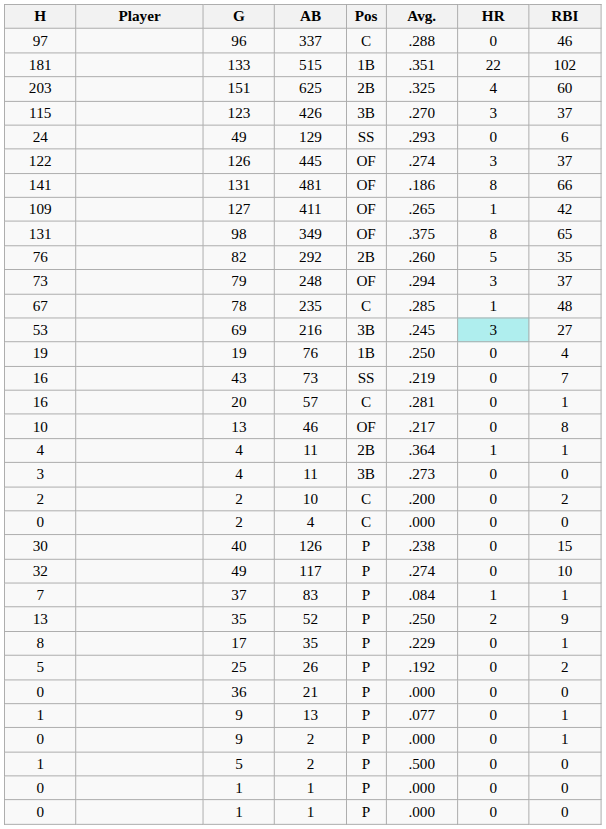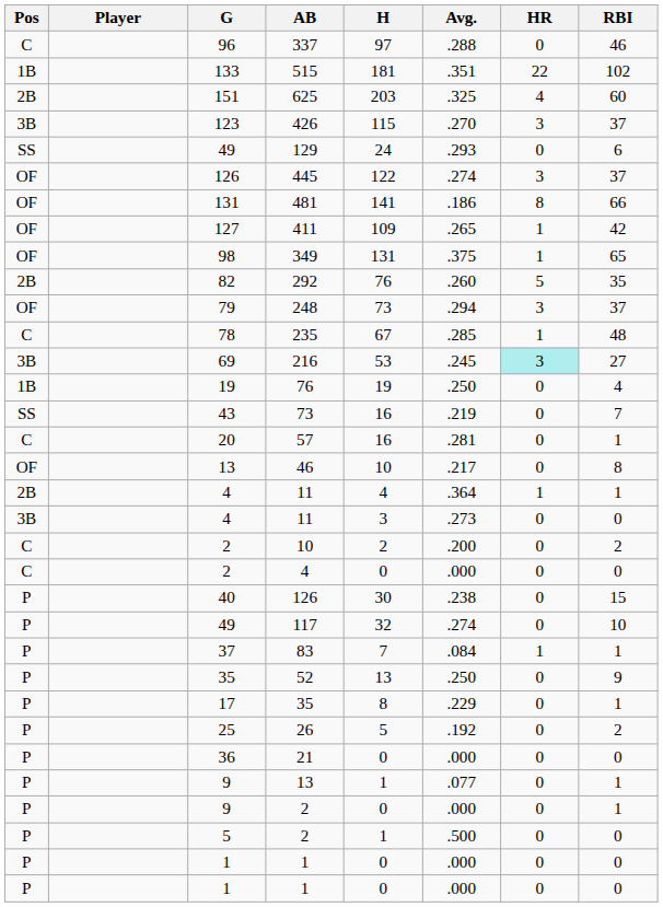columns swapped: Pos <-> H
349 | HR: 8 -> 1
52 | HR: 2 -> 0
